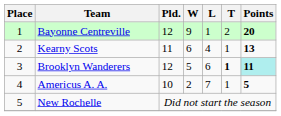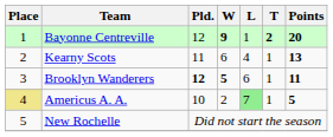Bayonne Centreville | W: normal -> bold
Bayonne Centreville | T: normal -> bold
Brooklyn Wanderers | Pld.: normal -> bold
Brooklyn Wanderers | W: normal -> bold
Brooklyn Wanderers | T: bold -> normal
Brooklyn Wanderers | Points: paleturquoise background -> no background
Americus A. A. | Place: no background -> khaki background
Americus A. A. | L: no background -> lightgreen background
